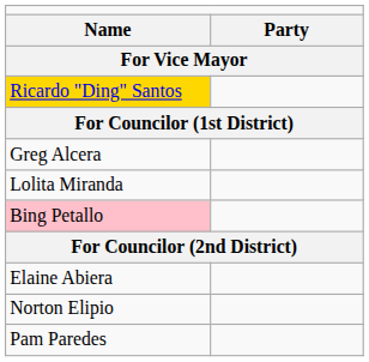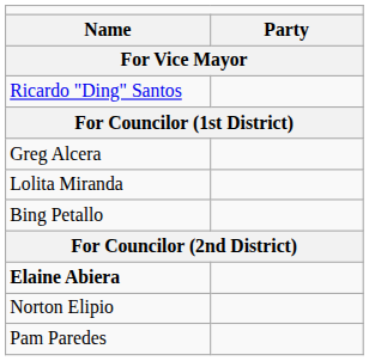Ricardo "Ding" Santos | column 1: gold background -> no background
Bing Petallo | column 1: pink background -> no background
Elaine Abiera | column 1: normal -> bold
